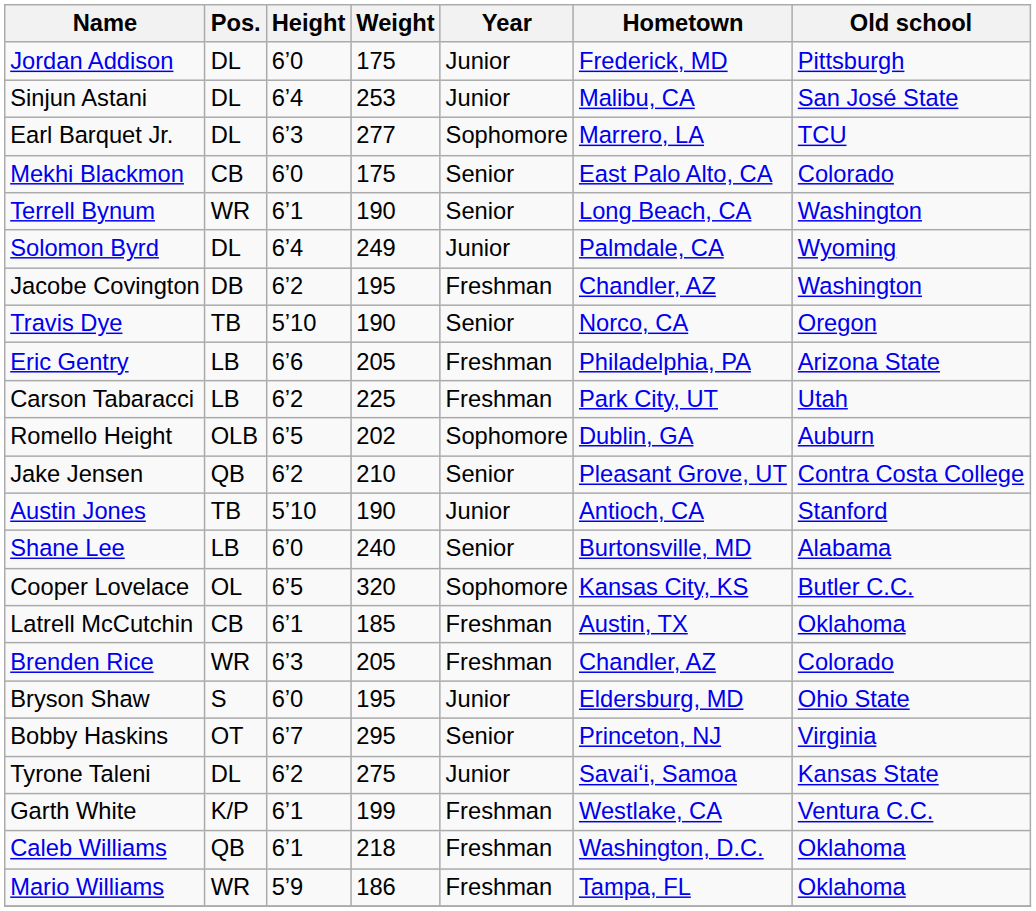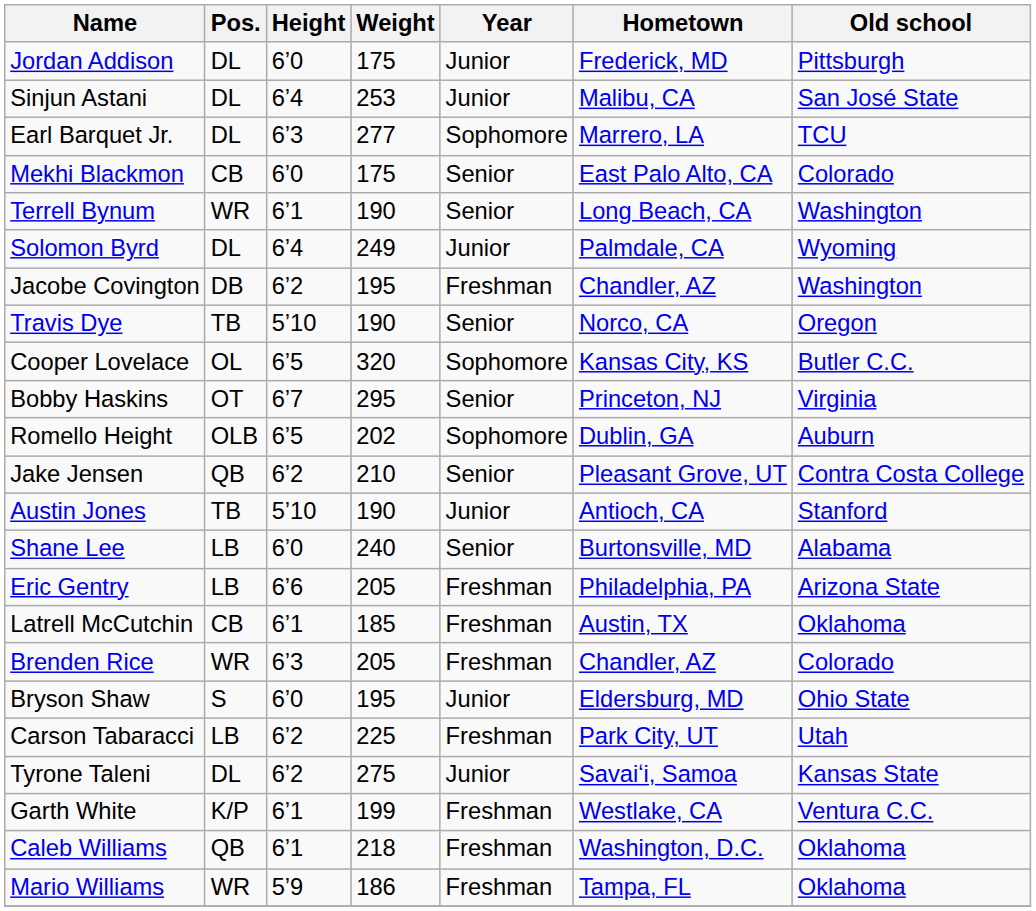rows swapped: Eric Gentry <-> Cooper Lovelace
rows swapped: Bobby Haskins <-> Carson Tabaracci
